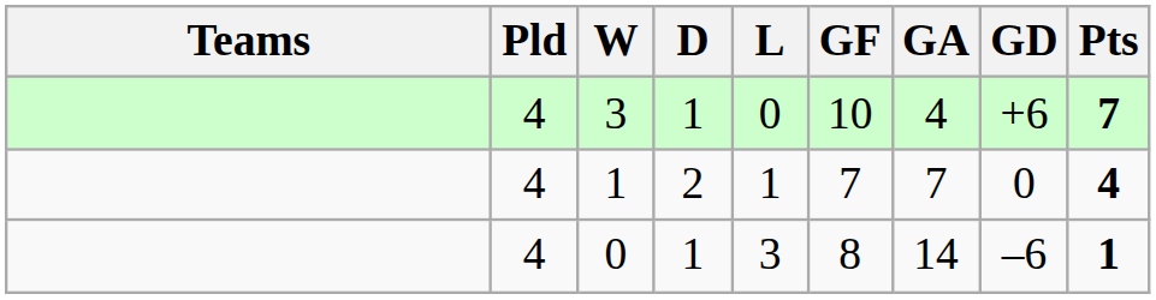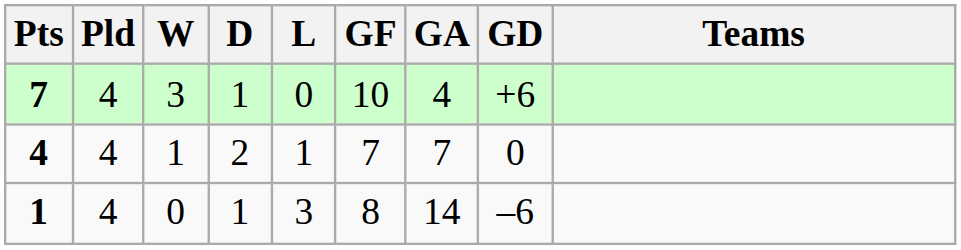columns swapped: Teams <-> Pts
